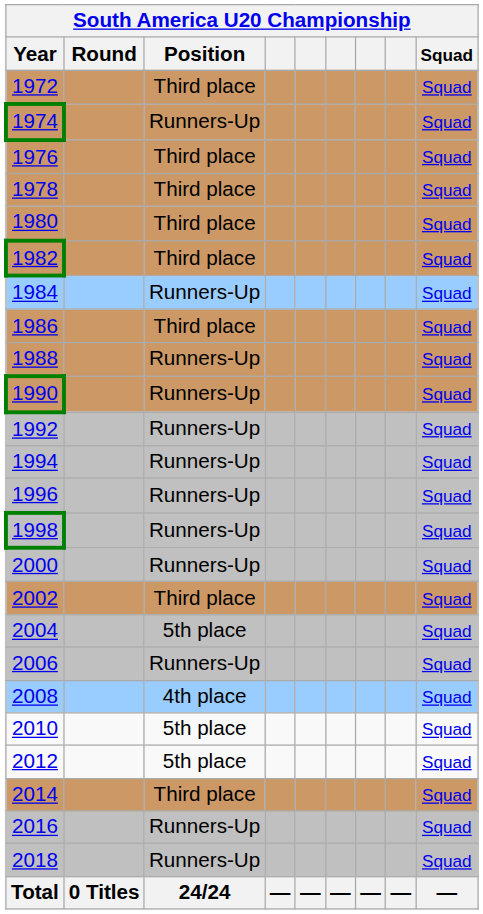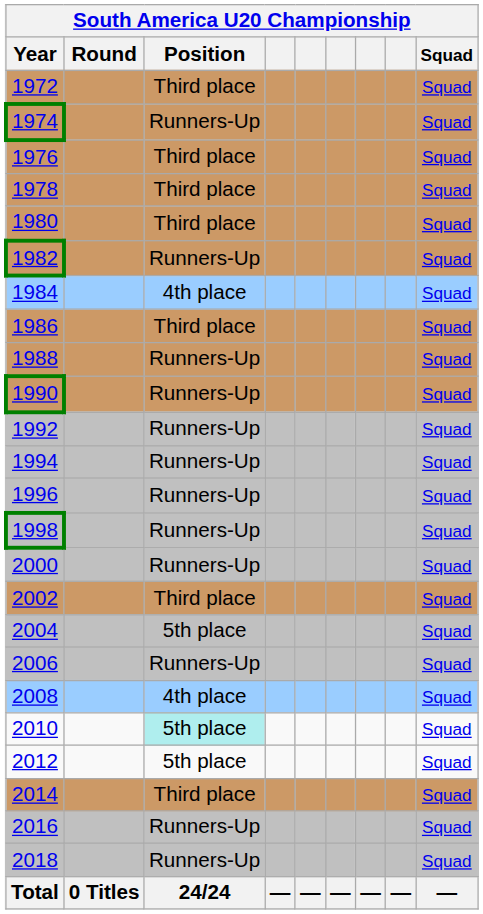1982 | Position: Third place -> Runners-Up
1984 | Position: Runners-Up -> 4th place
2010 | Position: no background -> paleturquoise background
